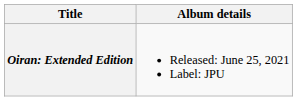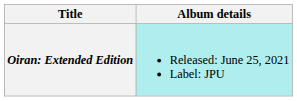Oiran: Extended Edition | Album details: no background -> paleturquoise background
